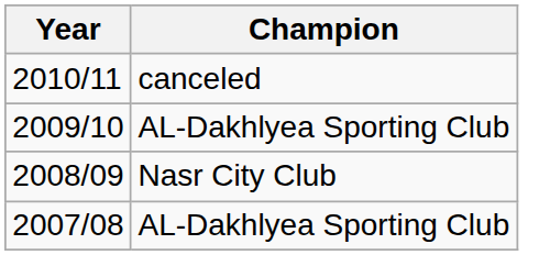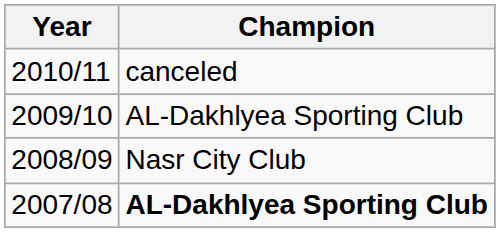2007/08 | Champion: normal -> bold
